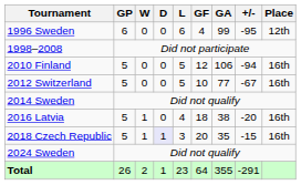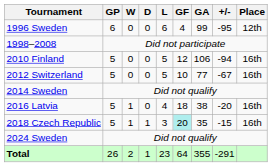2018 Czech Republic | D: lavender background -> no background
2018 Czech Republic | GF: no background -> paleturquoise background
